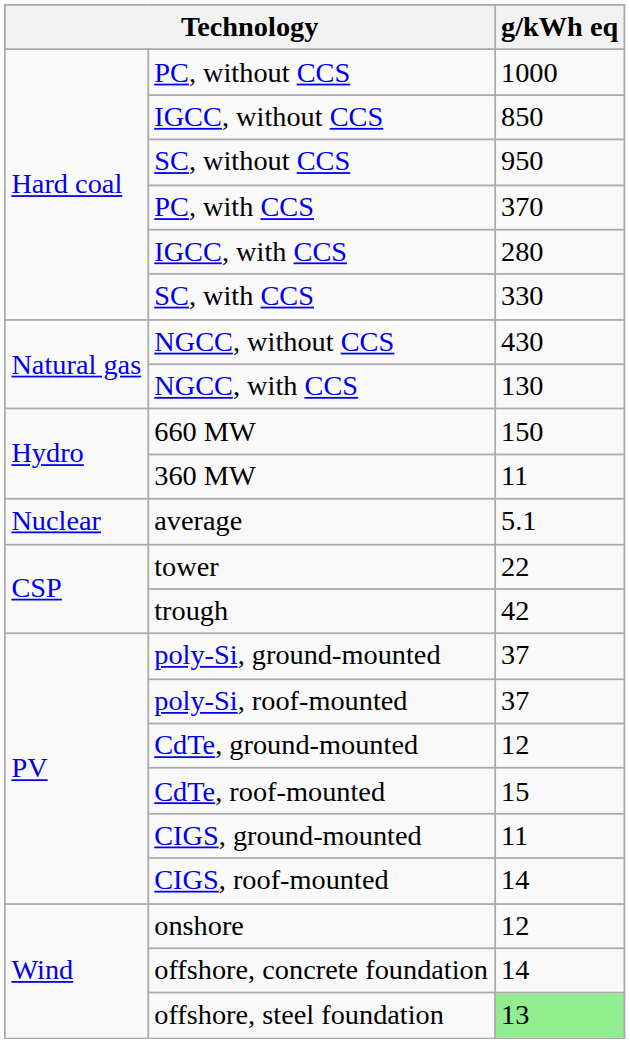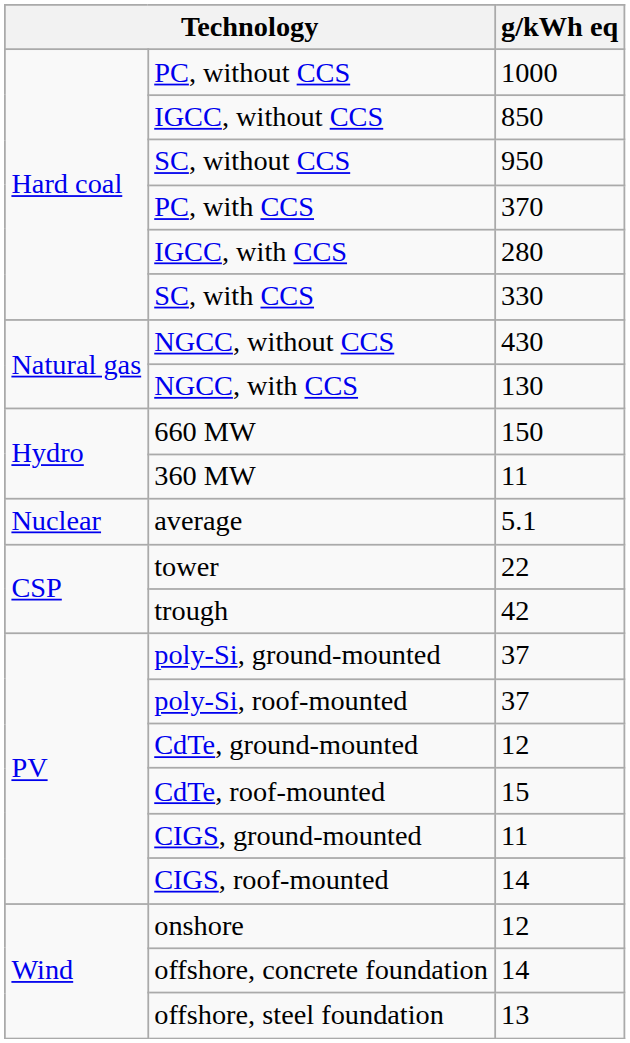offshore, steel foundation | g/kWh eq: lightgreen background -> no background
